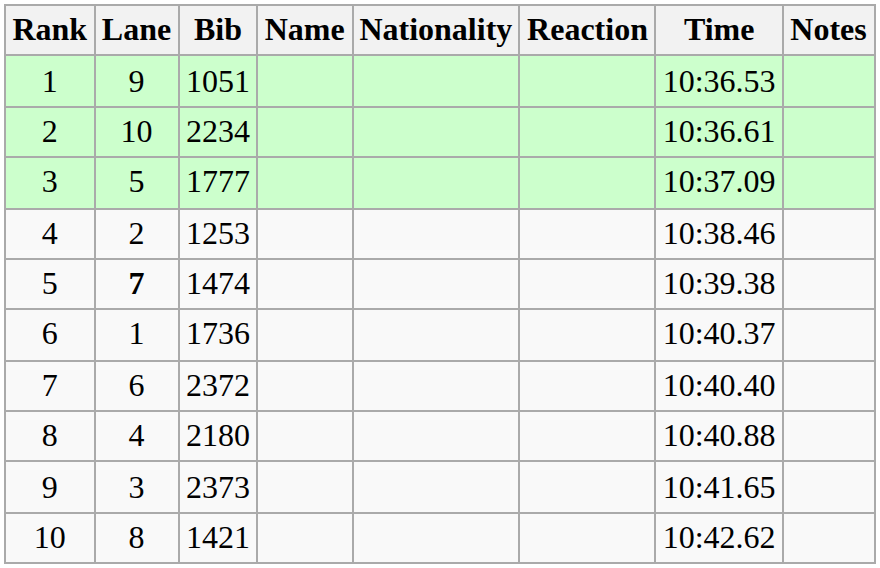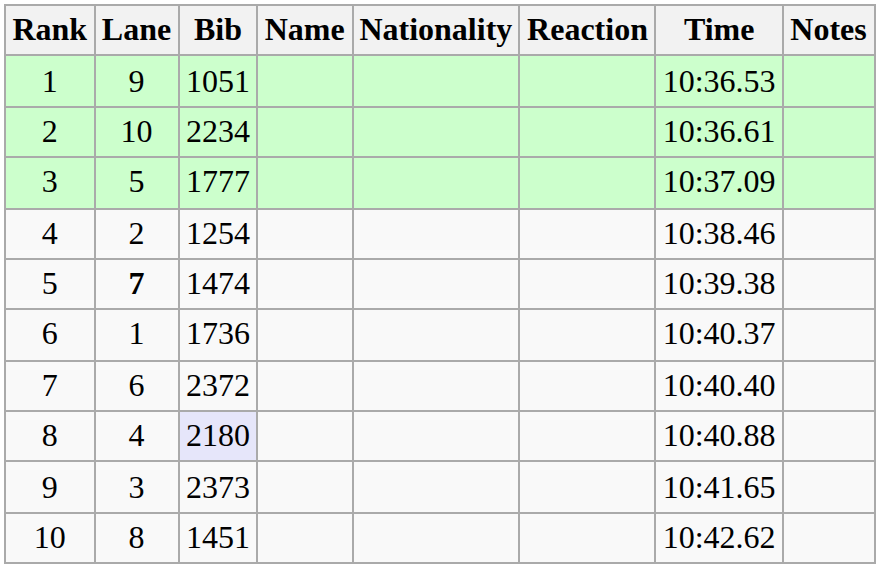row 5 | Bib: 1253 -> 1254
row 9 | Bib: no background -> lavender background
row 11 | Bib: 1421 -> 1451
